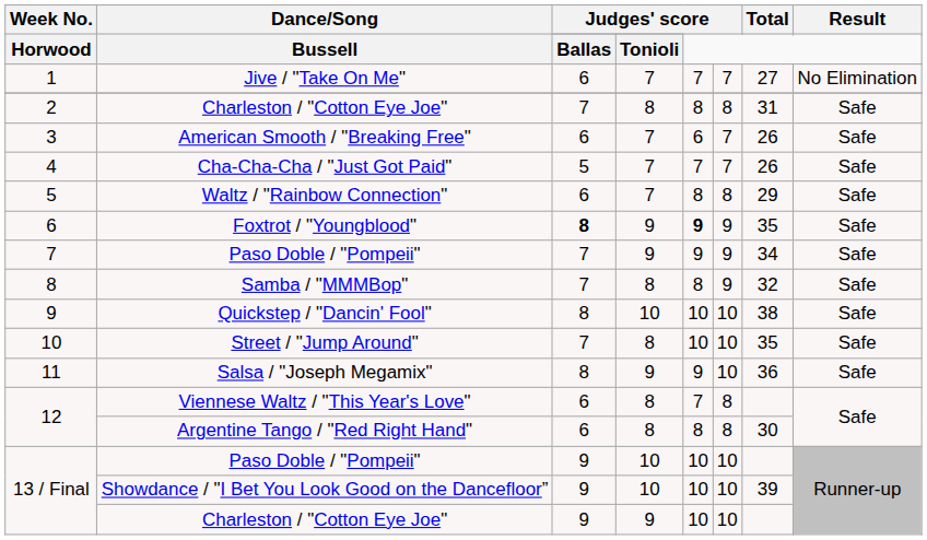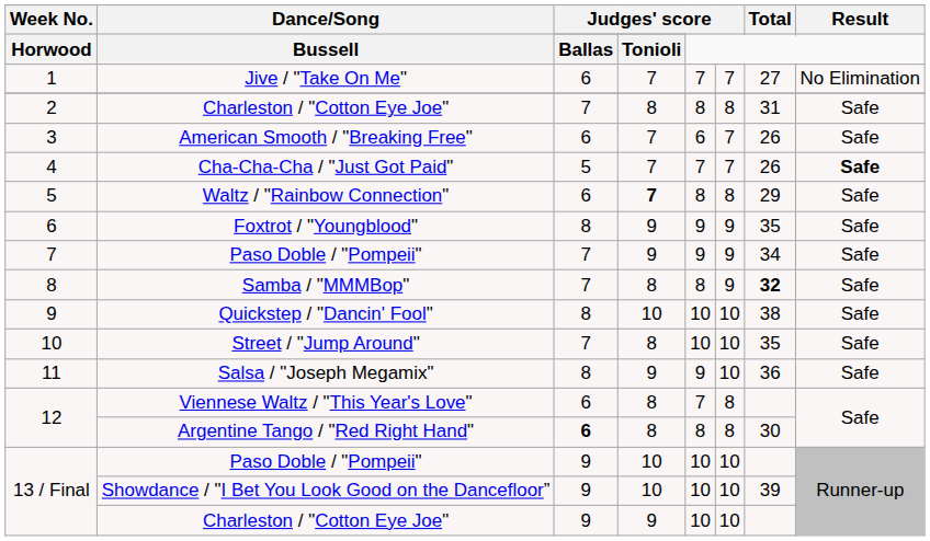Cha-Cha-Cha / "Just Got Paid" | Result: normal -> bold
Waltz / "Rainbow Connection" | column 4: normal -> bold
Foxtrot / "Youngblood" | column 3: bold -> normal
Foxtrot / "Youngblood" | column 5: bold -> normal
Samba / "MMMBop" | Total: normal -> bold
Argentine Tango / "Red Right Hand" | column 3: normal -> bold
